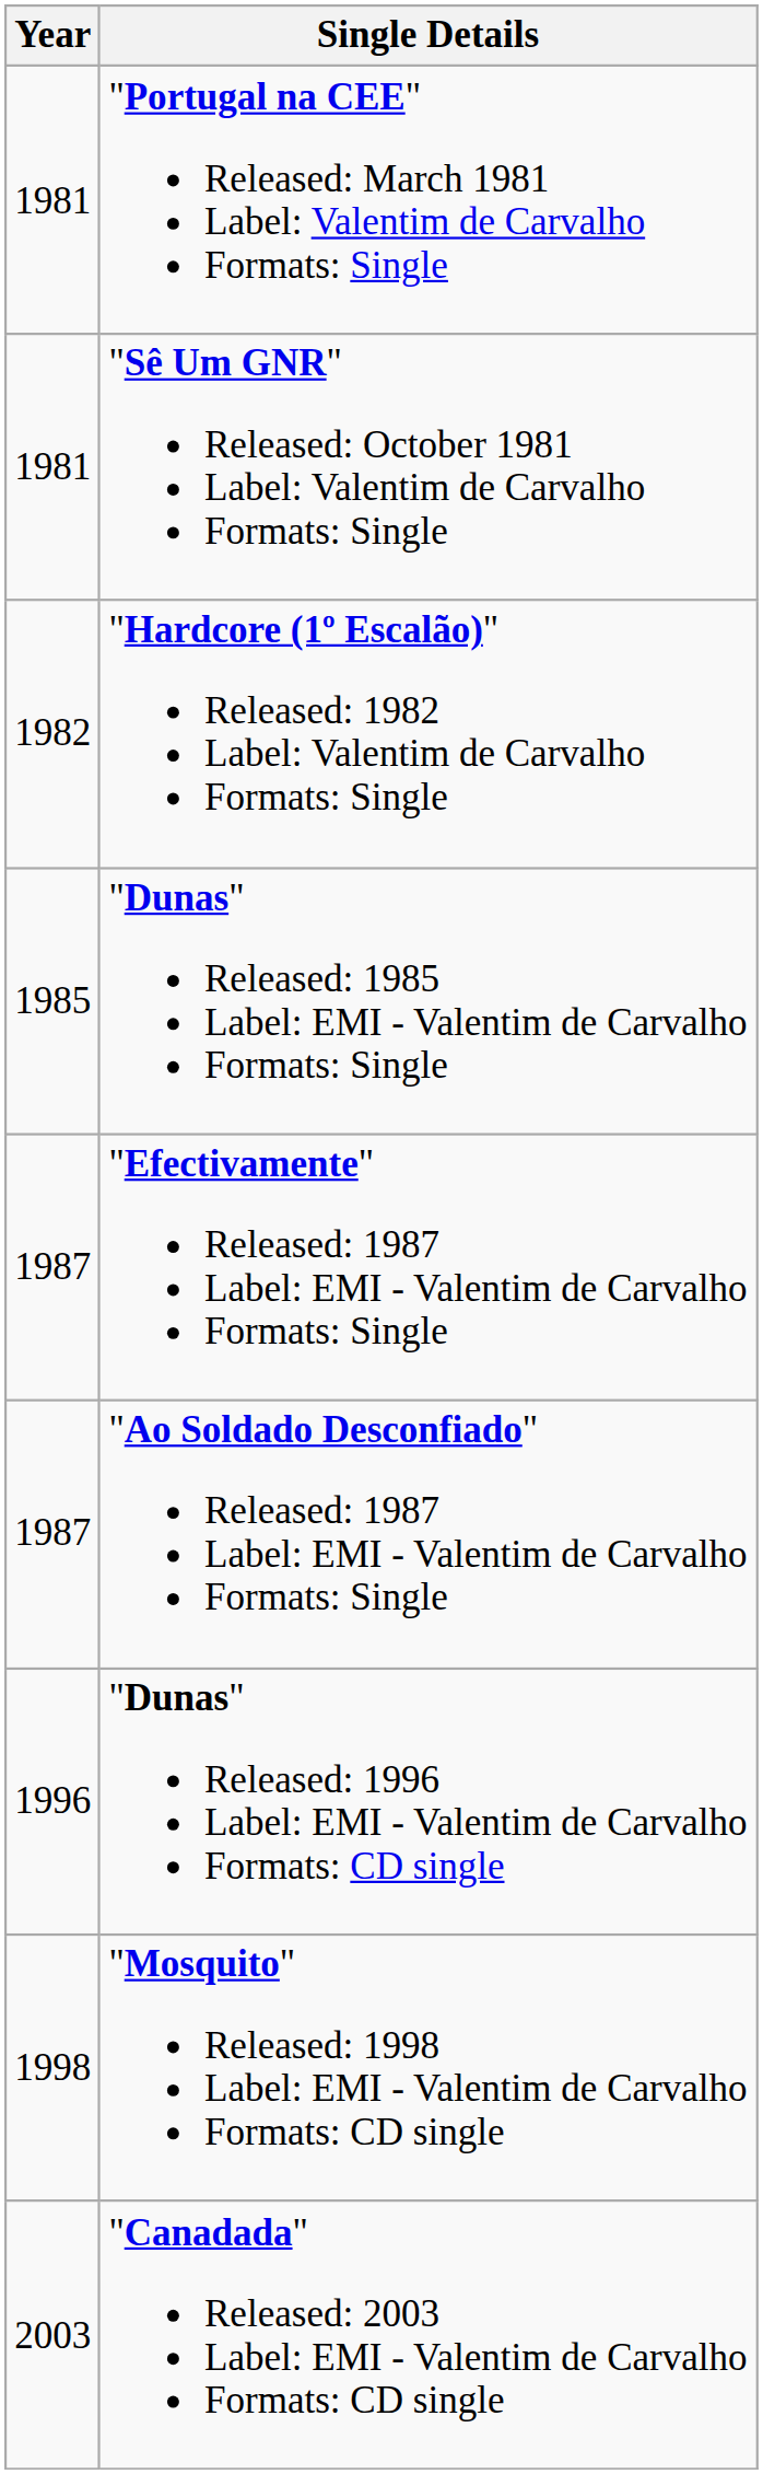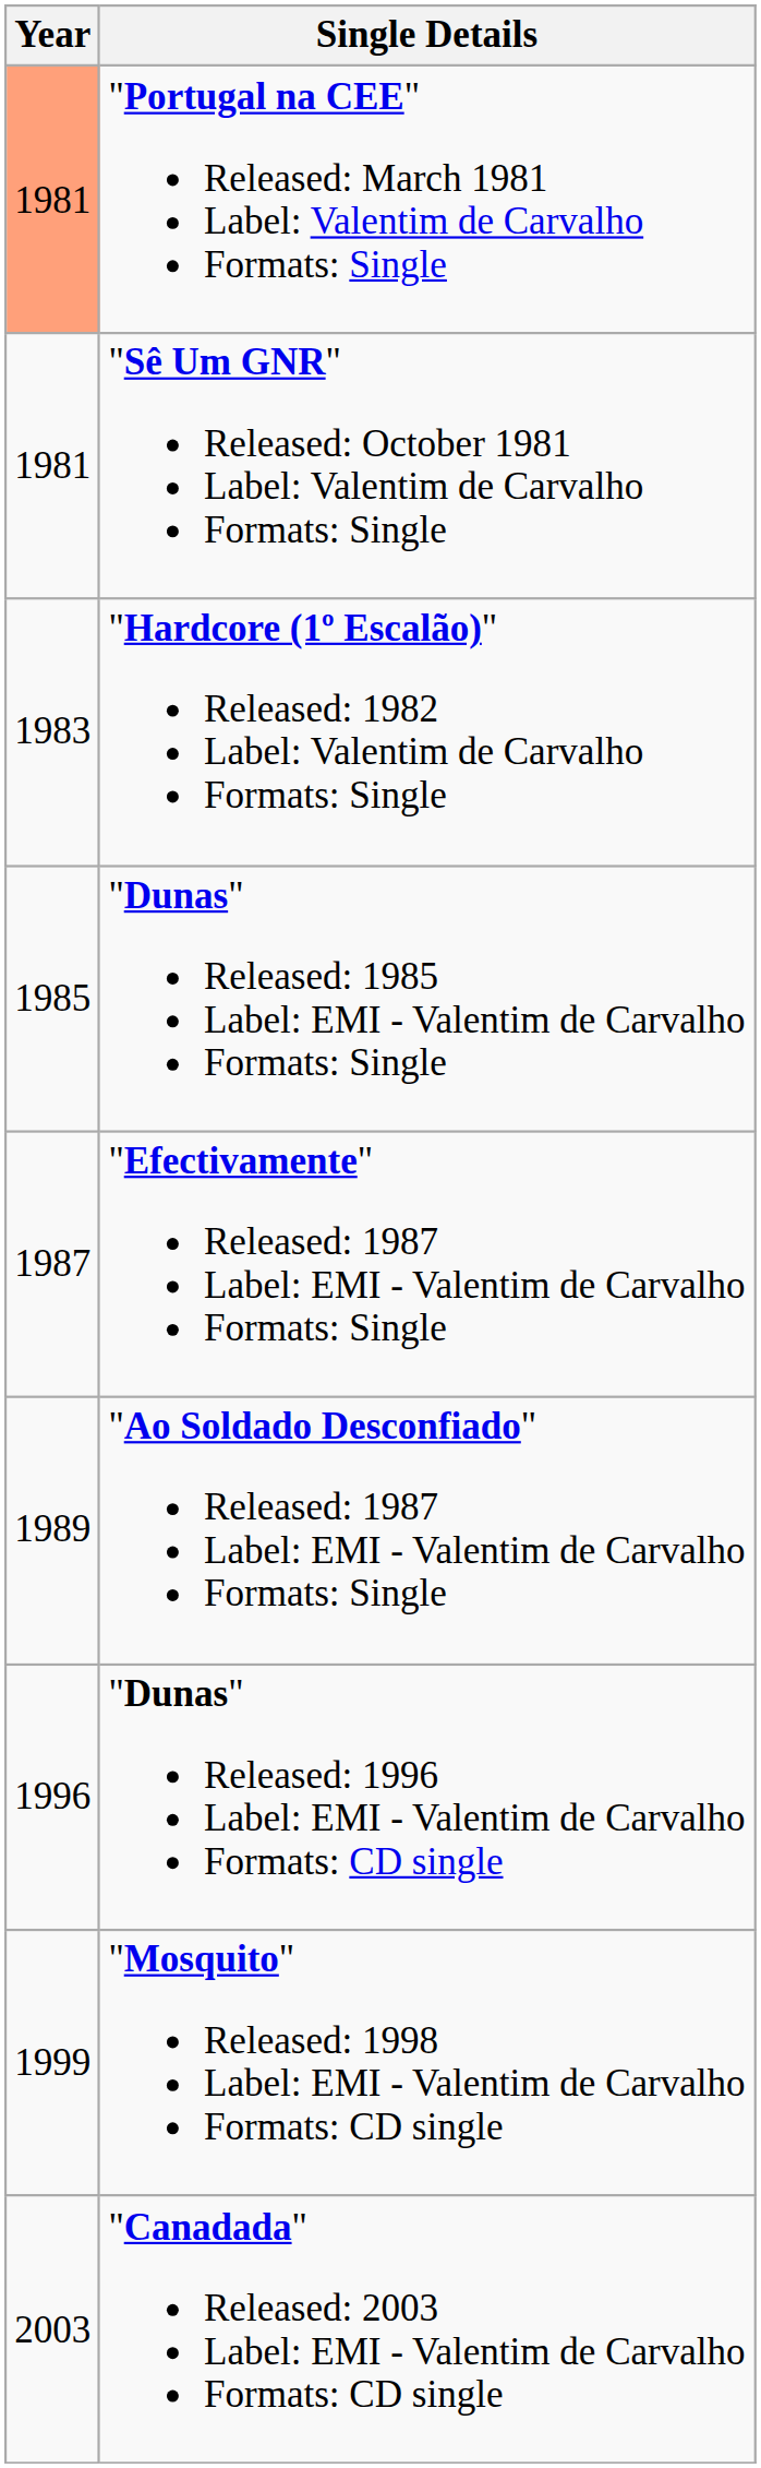row 2 | Year: no background -> lightsalmon background
row 4 | Year: 1982 -> 1983
row 7 | Year: 1987 -> 1989
row 9 | Year: 1998 -> 1999
